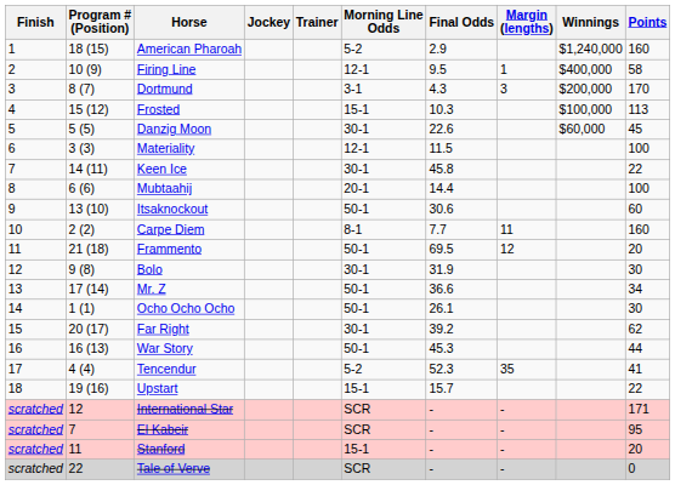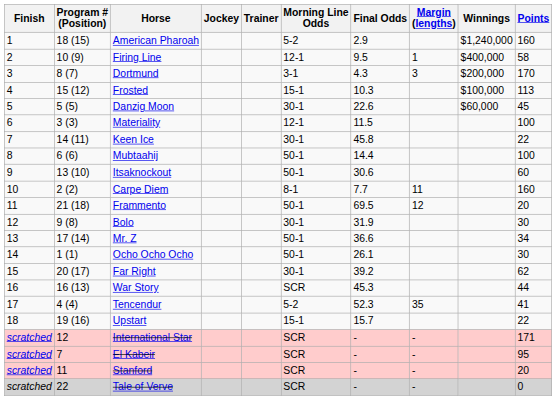Mubtaahij | Morning Line Odds: 20-1 -> 50-1
War Story | Morning Line Odds: 50-1 -> SCR
Stanford | Morning Line Odds: 15-1 -> SCR
